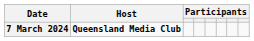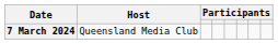7 March 2024 | Host: bold -> normal
